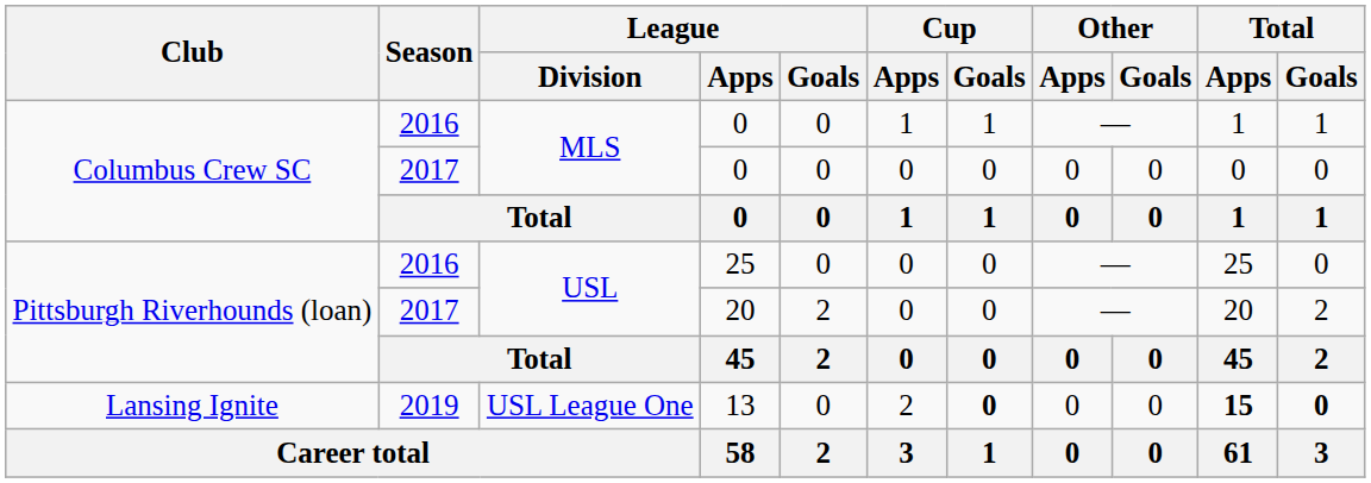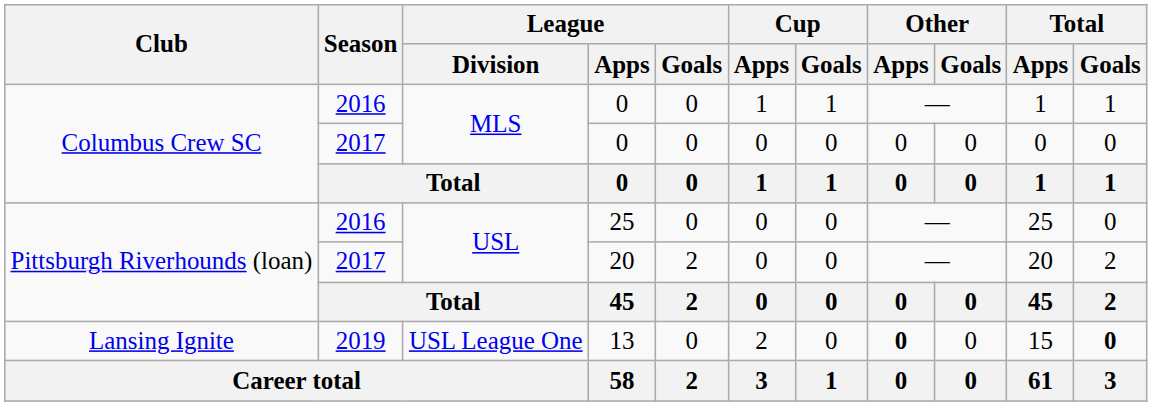13 | Cup / Goals: bold -> normal
13 | Other / Apps: normal -> bold
13 | Total / Apps: bold -> normal
